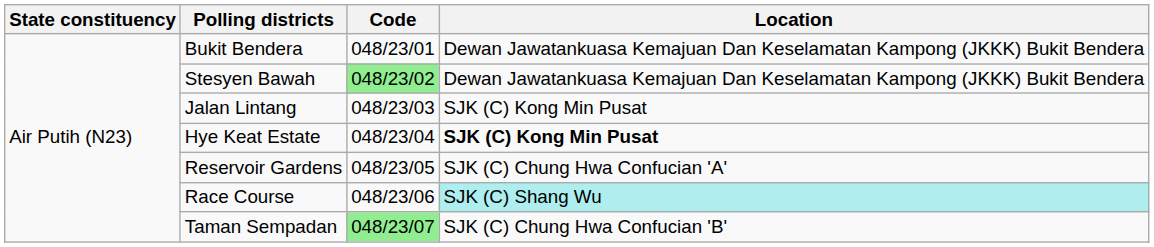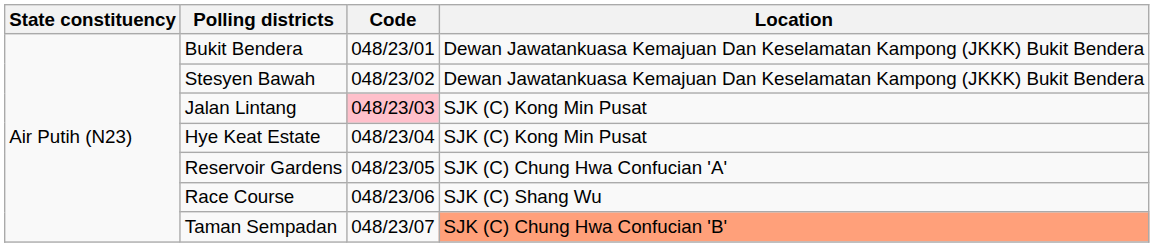Stesyen Bawah | Code: lightgreen background -> no background
Jalan Lintang | Code: no background -> pink background
Hye Keat Estate | Location: bold -> normal
Race Course | Location: paleturquoise background -> no background
Taman Sempadan | Code: lightgreen background -> no background
Taman Sempadan | Location: no background -> lightsalmon background
